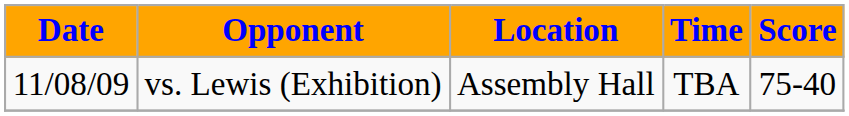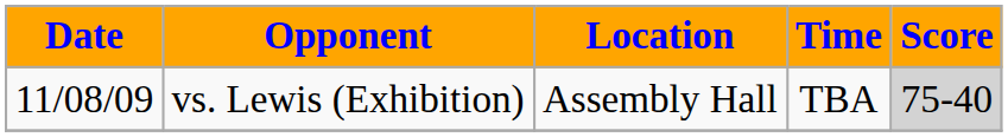vs. Lewis (Exhibition) | Score: no background -> lightgrey background
